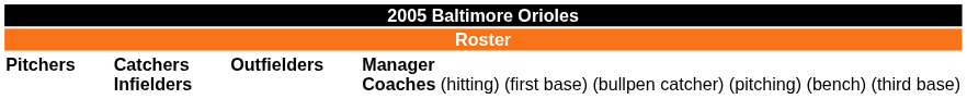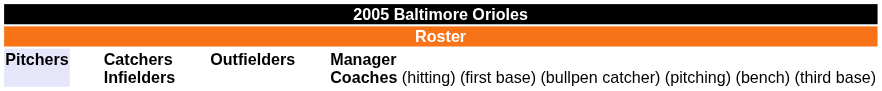Pitchers | column 1: no background -> lavender background
